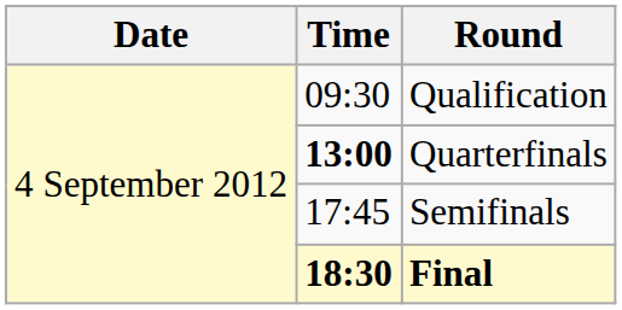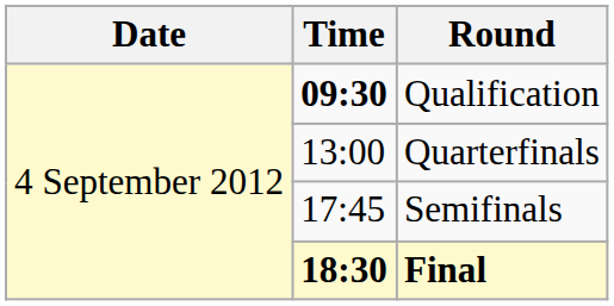Qualification | Time: normal -> bold
Quarterfinals | Time: bold -> normal
